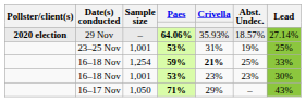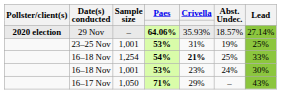16–18 Nov / 1,254 | Paes: 59% -> 54%
16–18 Nov / 1,001 | Abst. Undec.: 23% -> 24%
